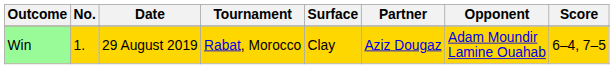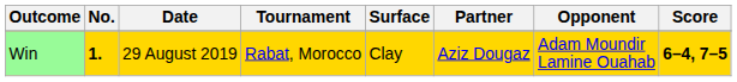Win | No.: normal -> bold
Win | Score: normal -> bold
